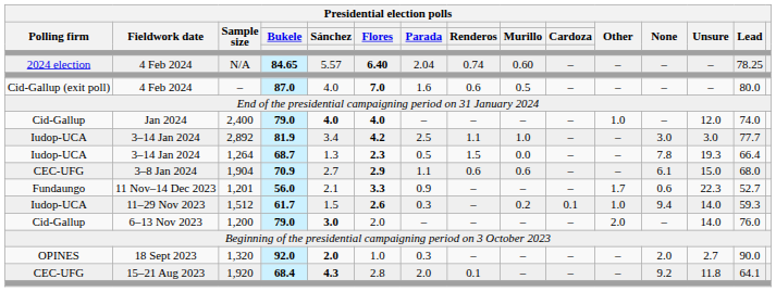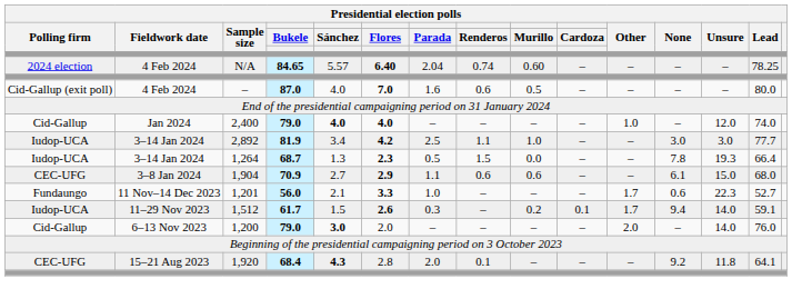1,201 | Parada: 0.9 -> 1.0
1,512 | Other: 1.0 -> 1.7
1,512 | Lead: 59.3 -> 59.1
- row: OPINES | 18 Sept 2023 | 1,320 | 92.0 | 2.0 | 1.0 | 0.3 | – | – | – | – | 2.0 | 2.7 | 90.0
